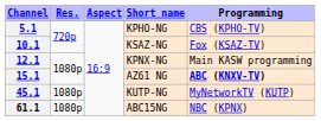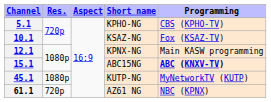15.1 | Short name: AZ61 NG -> ABC15NG
61.1 | Res.: 1080p -> 720p
61.1 | Short name: ABC15NG -> AZ61 NG
